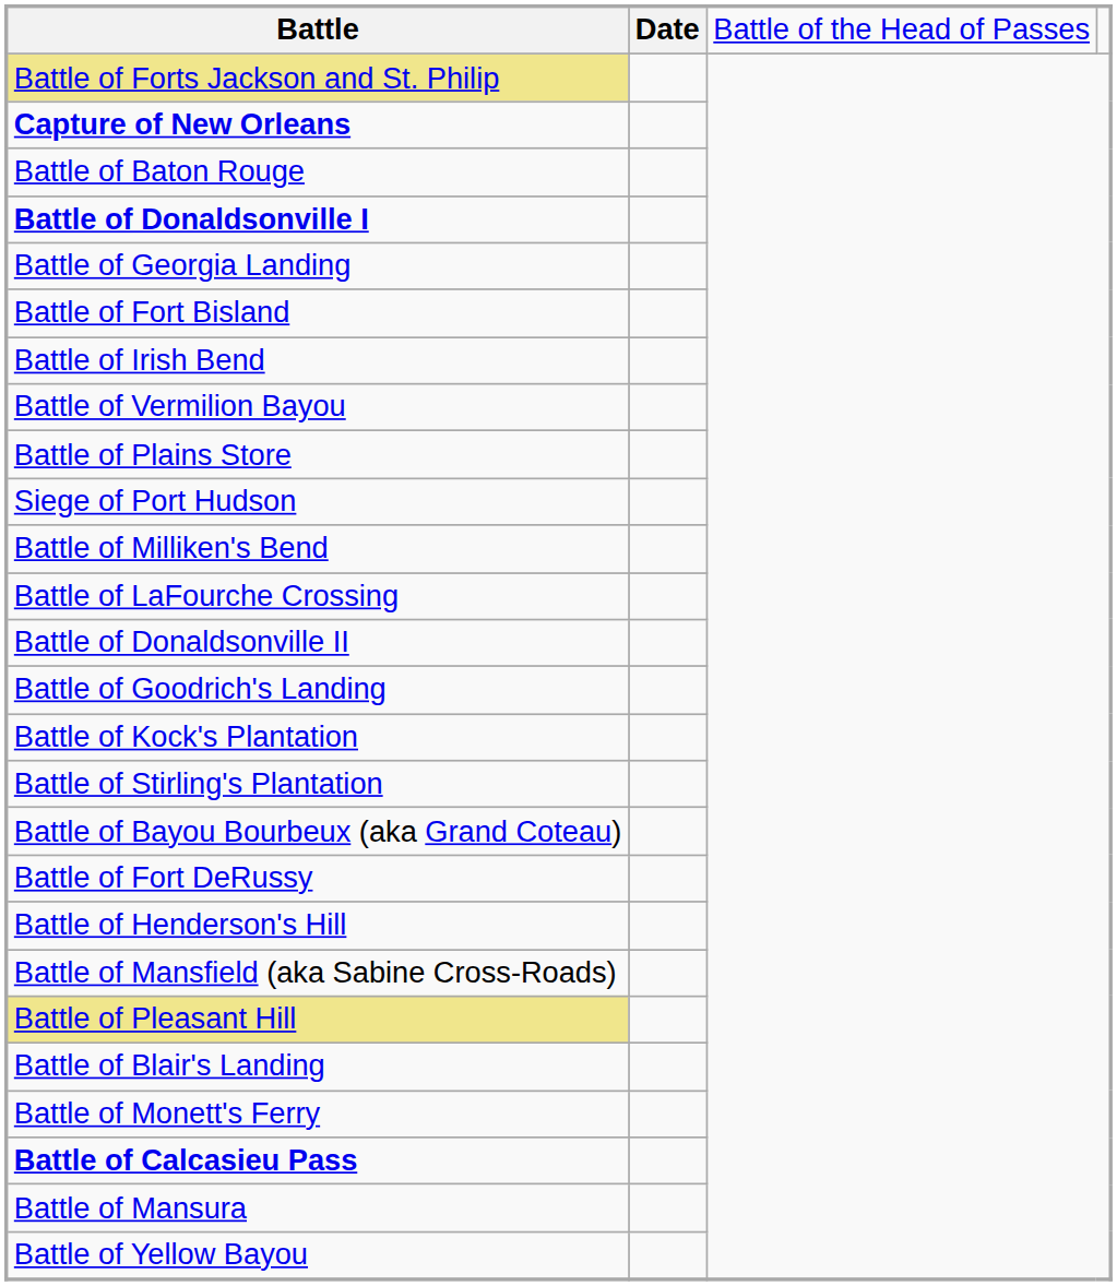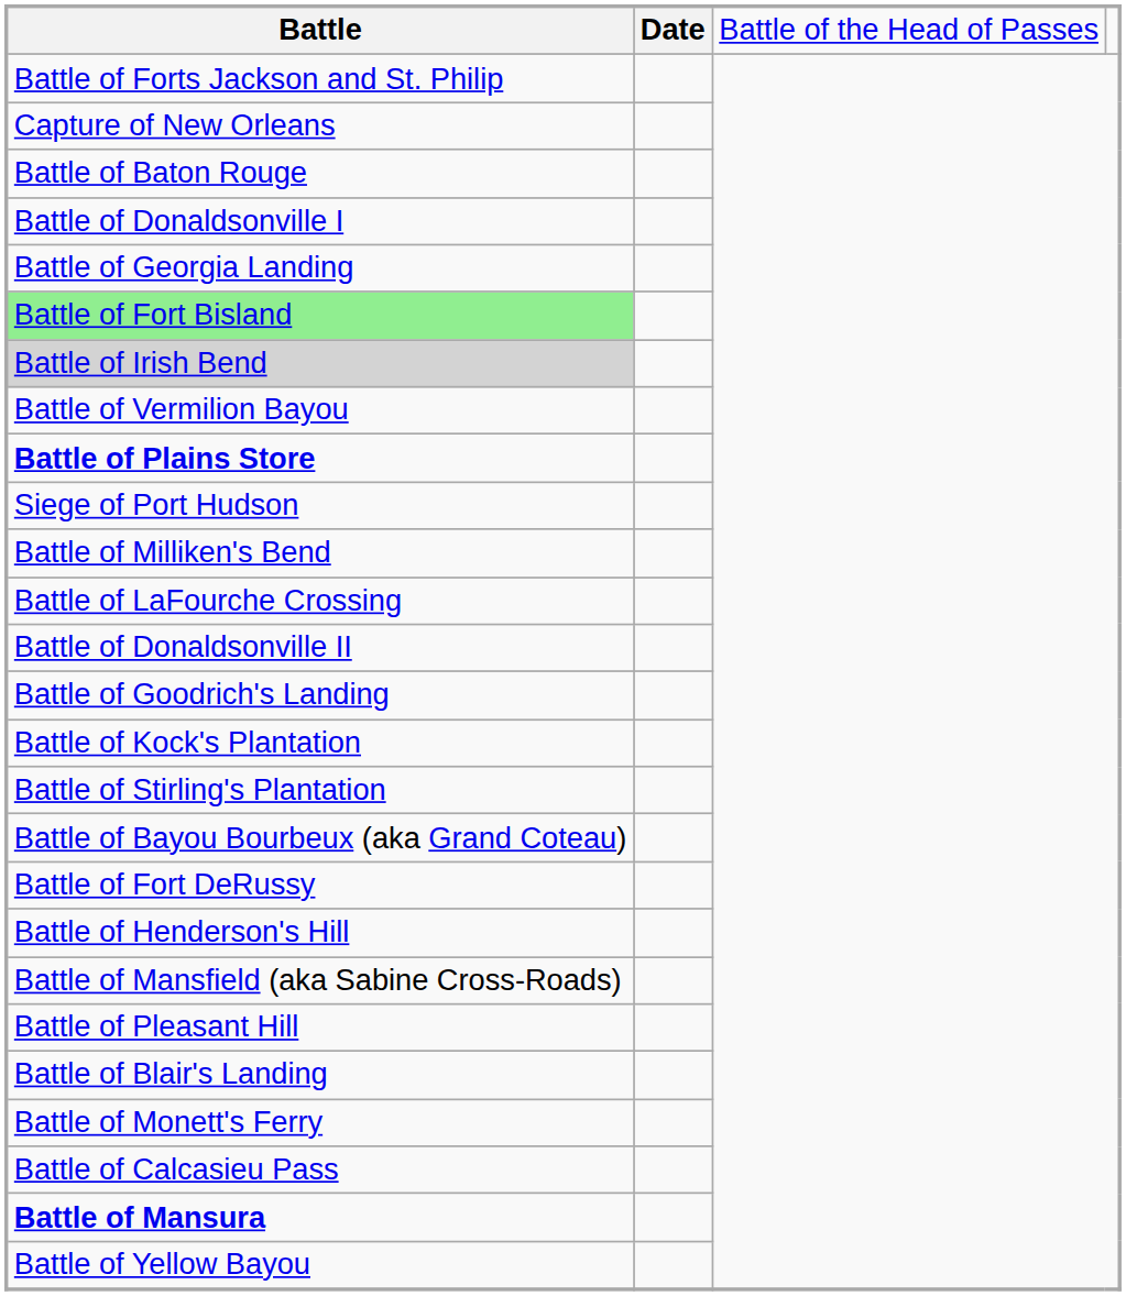Battle of Forts Jackson and St. Philip | column 1: khaki background -> no background
Capture of New Orleans | column 1: bold -> normal
Battle of Donaldsonville I | column 1: bold -> normal
Battle of Fort Bisland | column 1: no background -> lightgreen background
Battle of Irish Bend | column 1: no background -> lightgrey background
Battle of Plains Store | column 1: normal -> bold
Battle of Pleasant Hill | column 1: khaki background -> no background
Battle of Calcasieu Pass | column 1: bold -> normal
Battle of Mansura | column 1: normal -> bold
